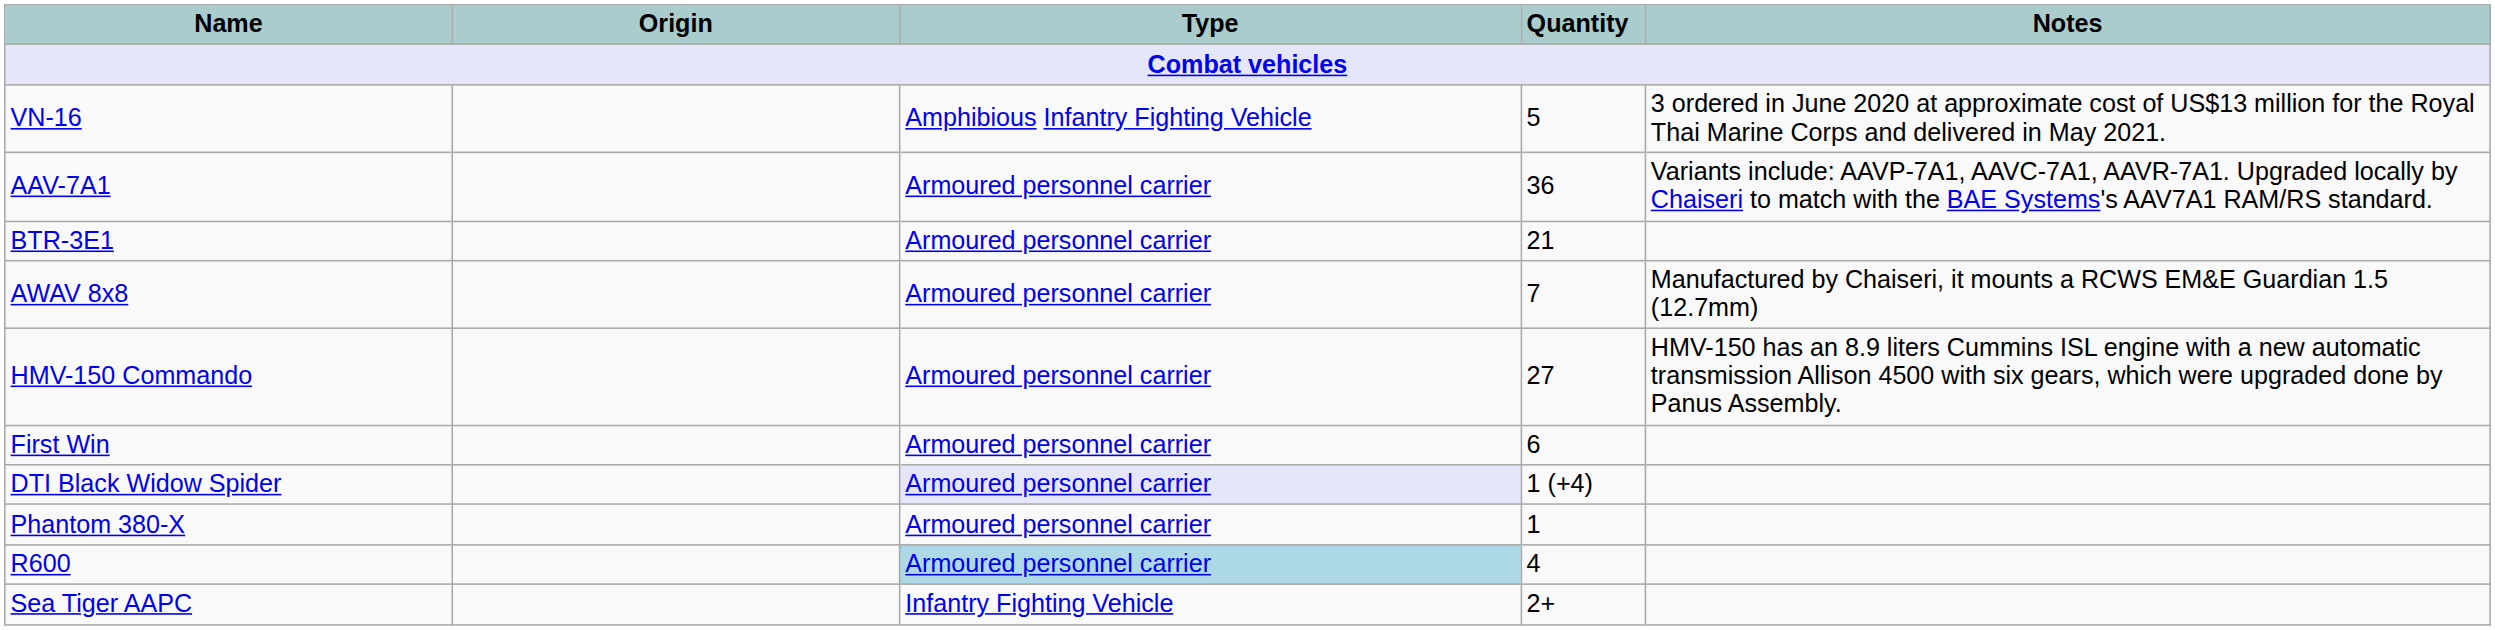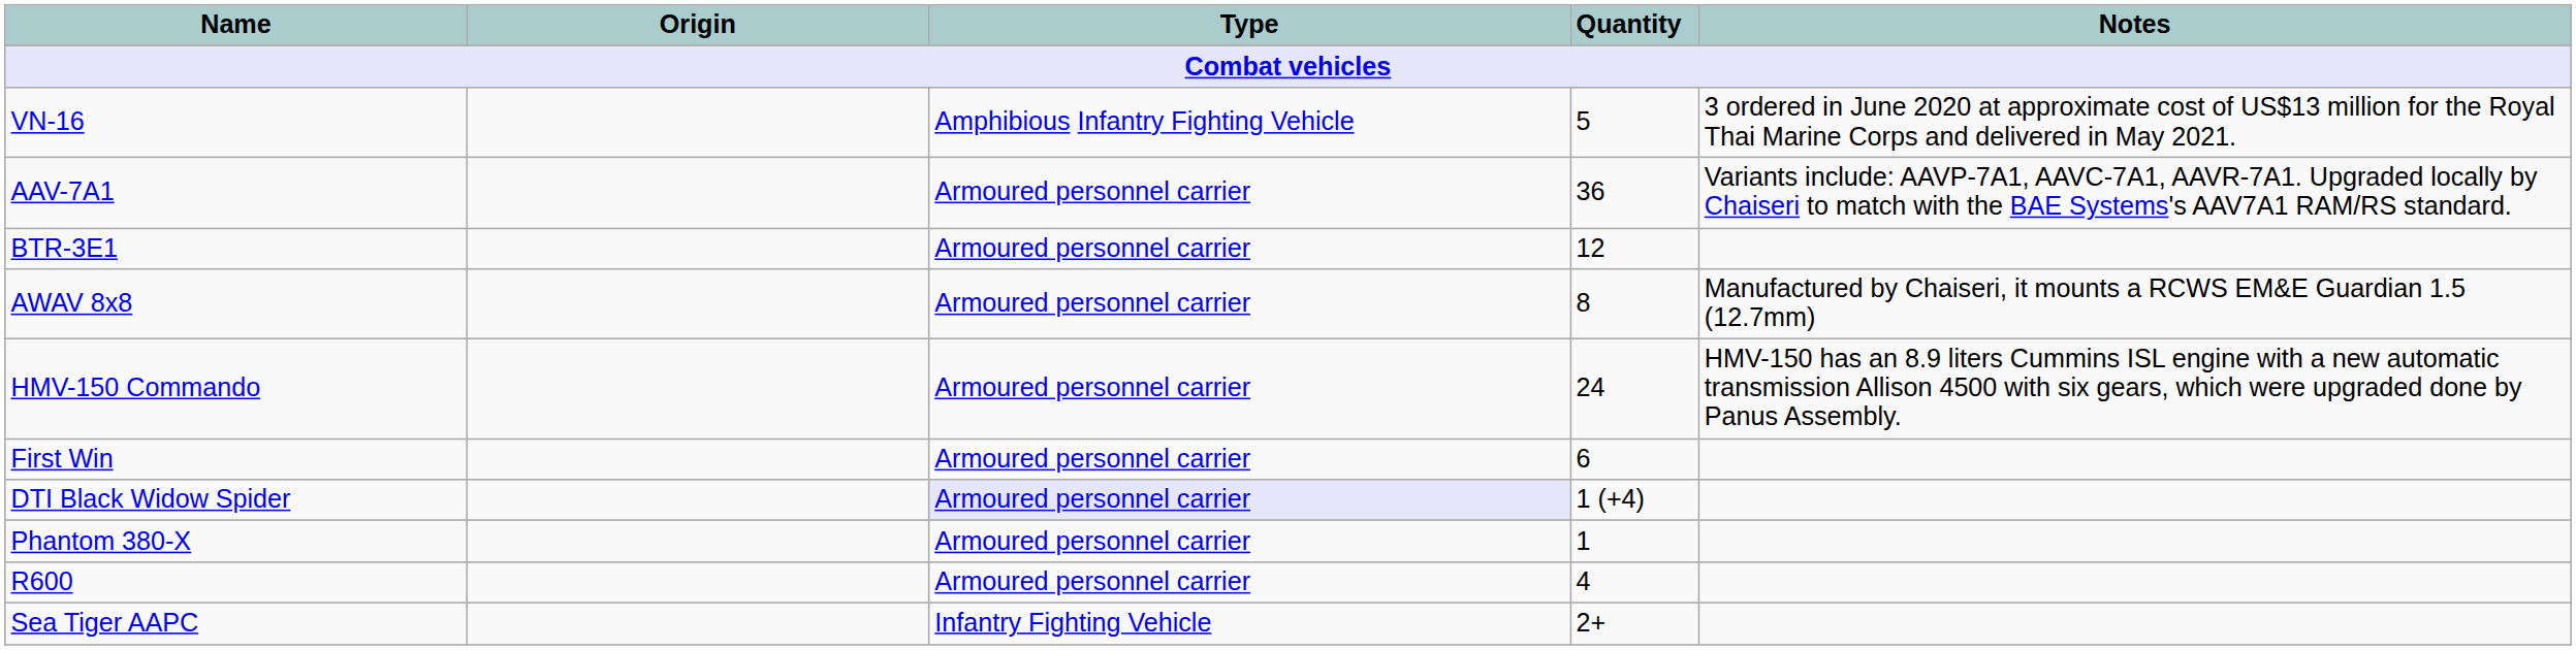BTR-3E1 | Quantity: 21 -> 12
AWAV 8x8 | Quantity: 7 -> 8
HMV-150 Commando | Quantity: 27 -> 24
R600 | Type: lightblue background -> no background
